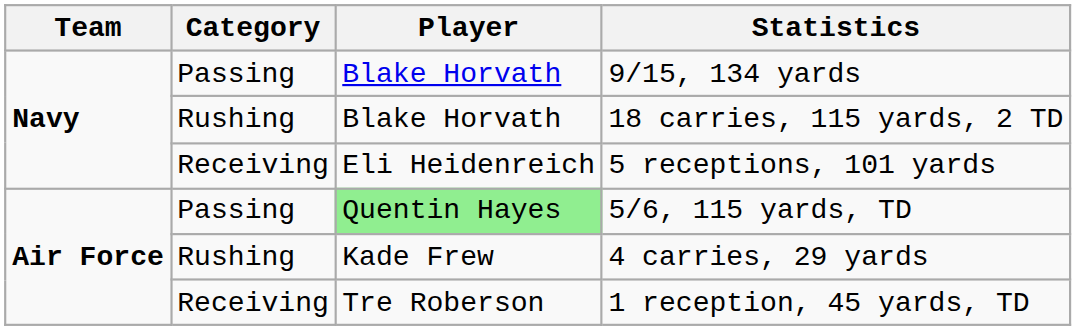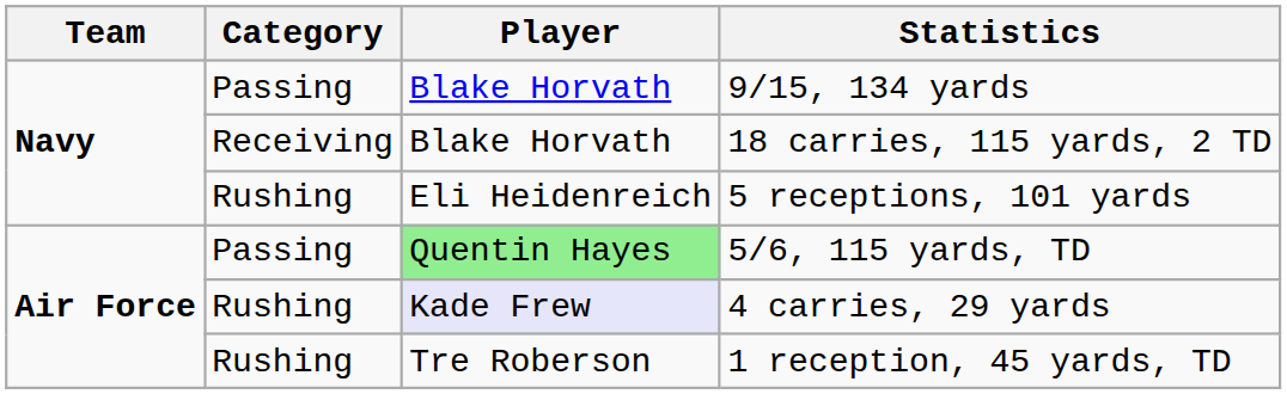18 carries, 115 yards, 2 TD | Category: Rushing -> Receiving
5 receptions, 101 yards | Category: Receiving -> Rushing
4 carries, 29 yards | Player: no background -> lavender background
1 reception, 45 yards, TD | Category: Receiving -> Rushing
